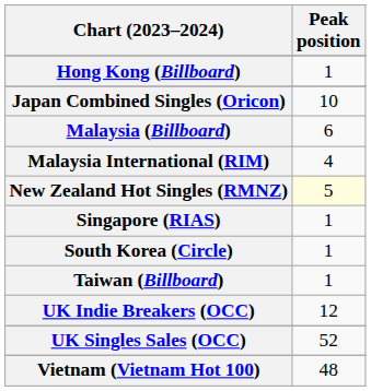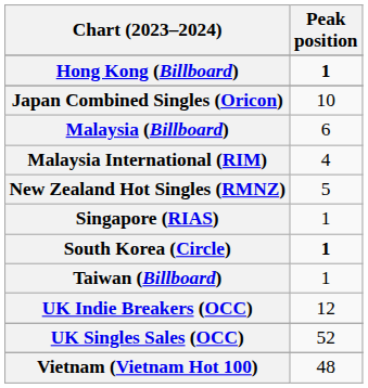Hong Kong (Billboard) | Peak position: normal -> bold
New Zealand Hot Singles (RMNZ) | Peak position: lightyellow background -> no background
South Korea (Circle) | Peak position: normal -> bold
